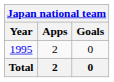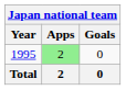1995 | Apps: no background -> lightgreen background
